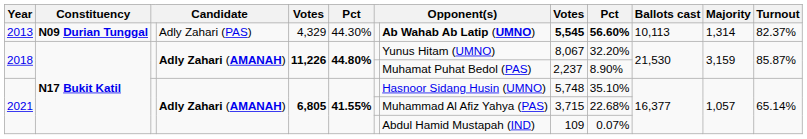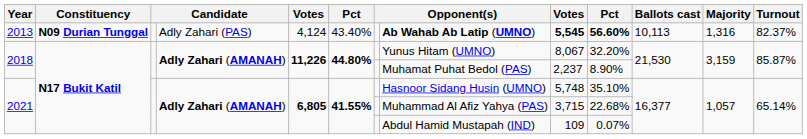2013 | column 5: 4,329 -> 4,124
2013 | column 6: 44.30% -> 43.40%
2013 | Majority: 1,314 -> 1,316
